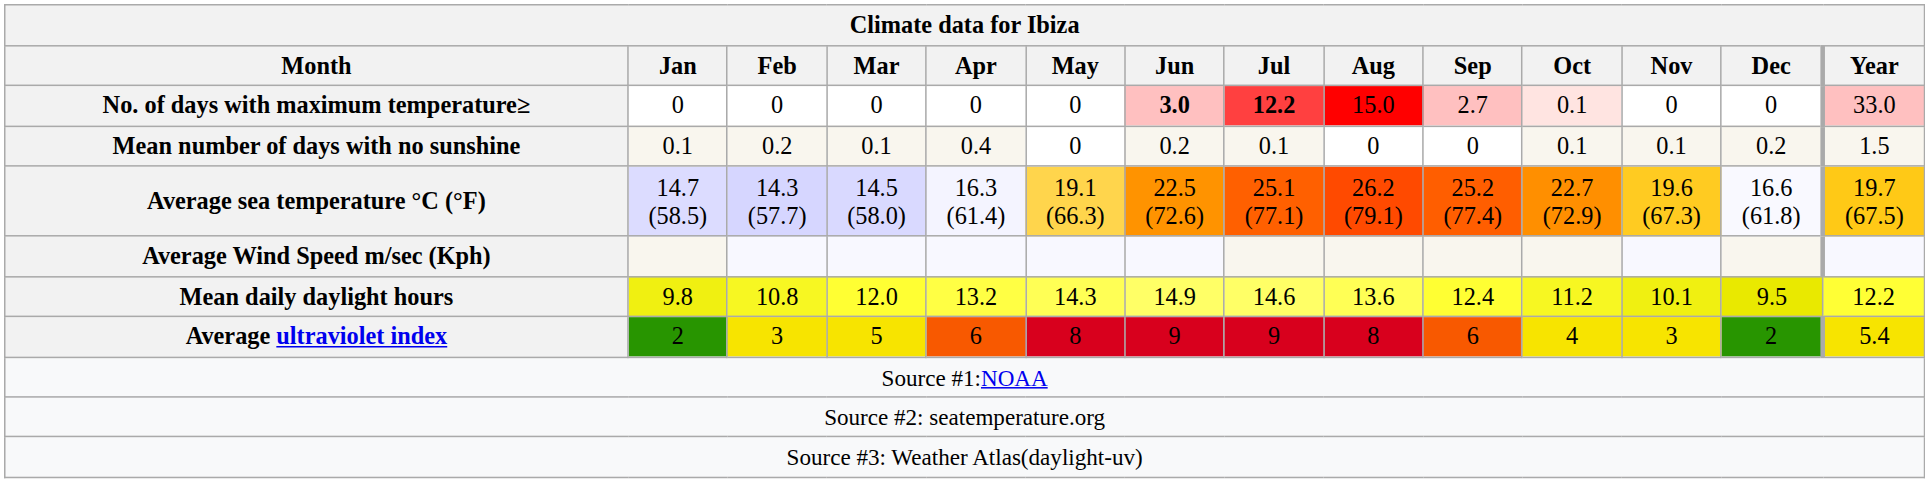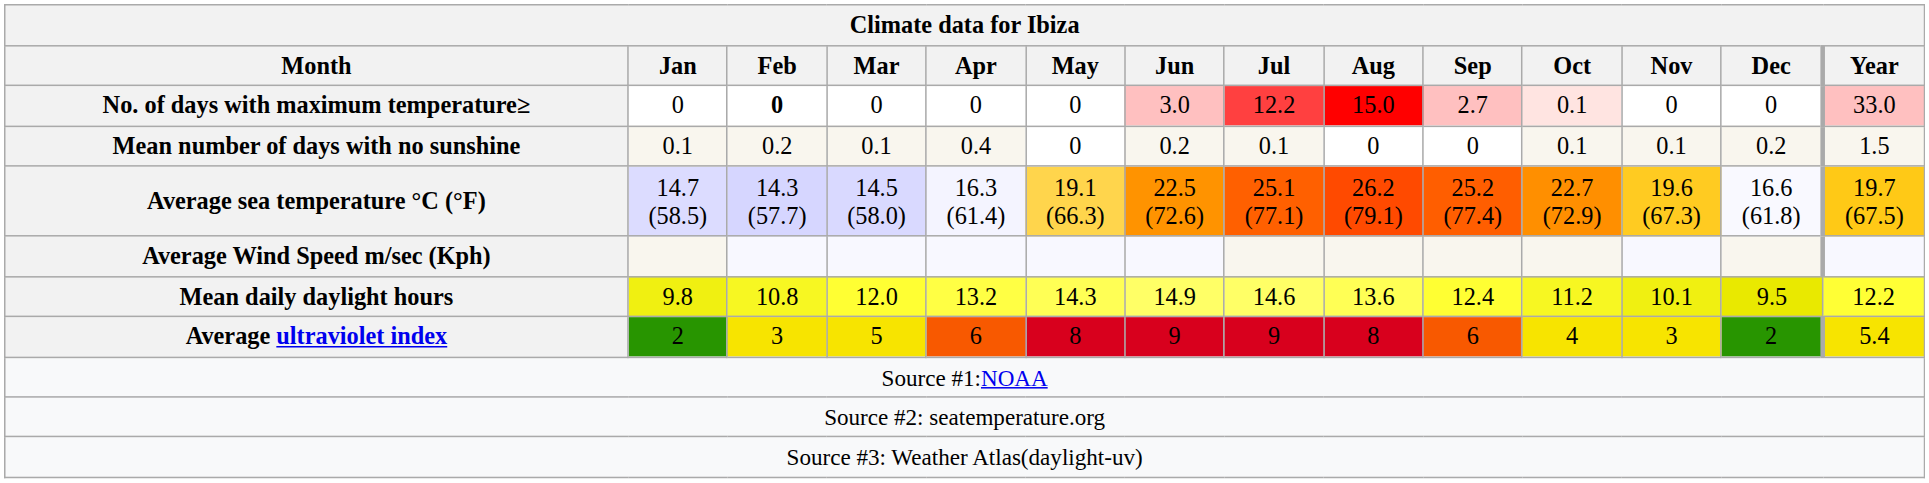No. of days with maximum temperature≥ | Feb: normal -> bold
No. of days with maximum temperature≥ | Jun: bold -> normal
No. of days with maximum temperature≥ | Jul: bold -> normal
